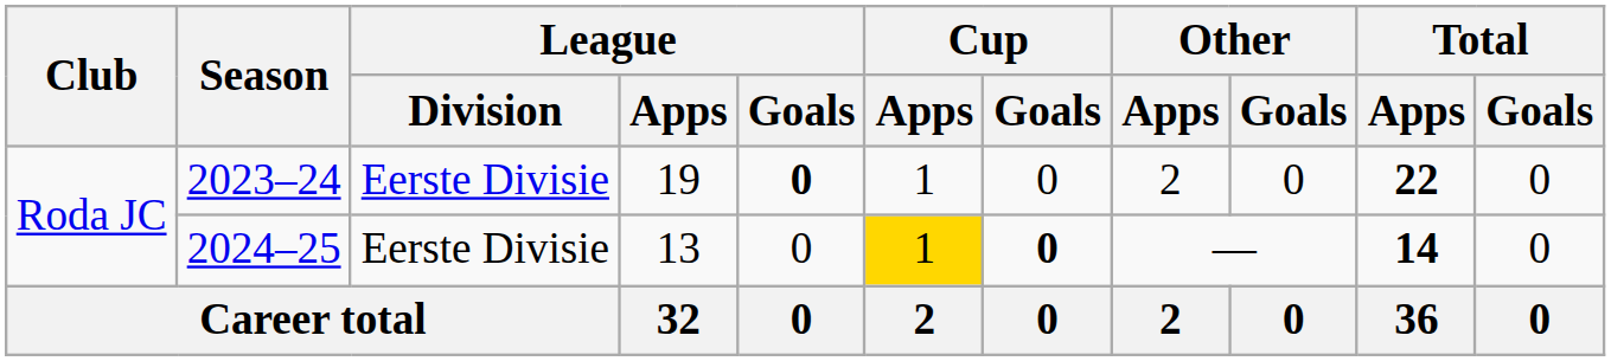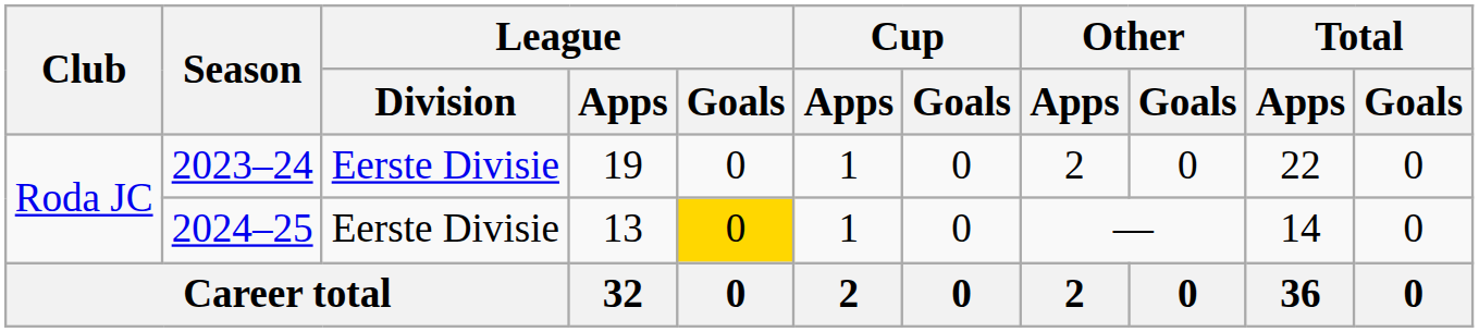2023–24 | League / Goals: bold -> normal
2023–24 | Total / Apps: bold -> normal
2024–25 | League / Goals: no background -> gold background
2024–25 | Cup / Apps: gold background -> no background
2024–25 | Cup / Goals: bold -> normal
2024–25 | Total / Apps: bold -> normal
